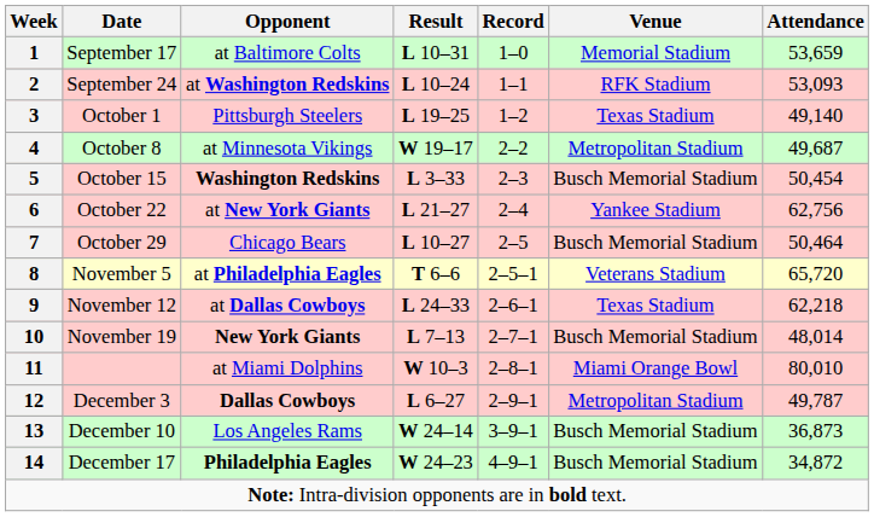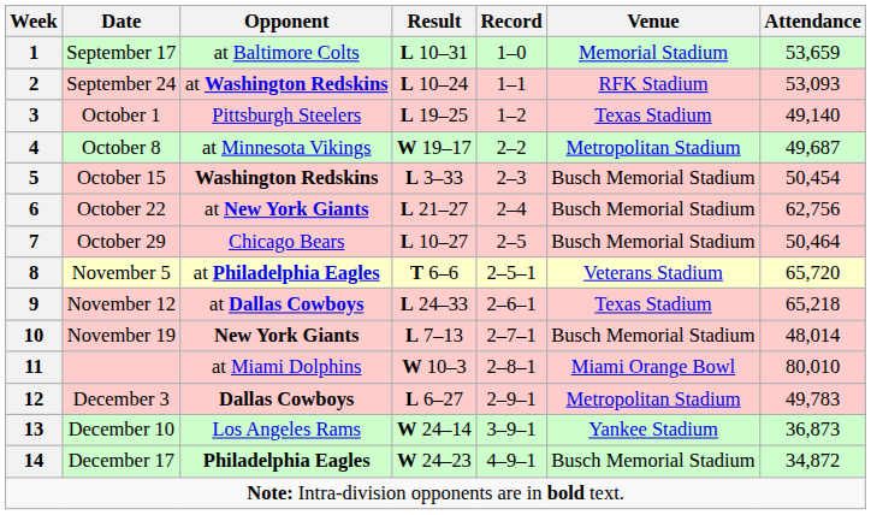6 | Venue: Yankee Stadium -> Busch Memorial Stadium
9 | Attendance: 62,218 -> 65,218
12 | Attendance: 49,787 -> 49,783
13 | Venue: Busch Memorial Stadium -> Yankee Stadium
